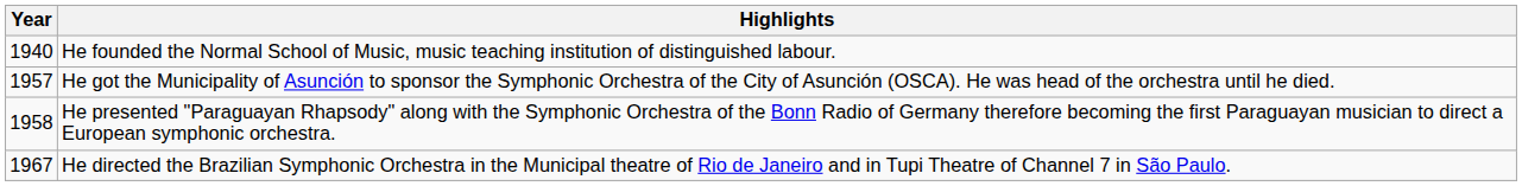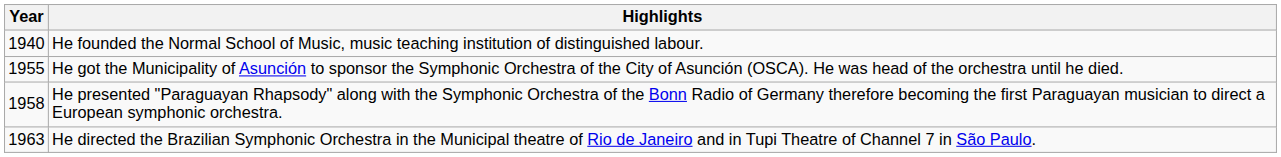row 3 | Year: 1957 -> 1955
row 5 | Year: 1967 -> 1963
